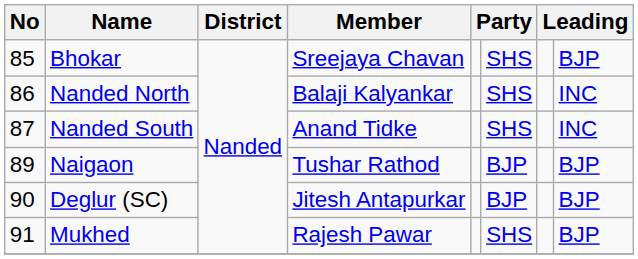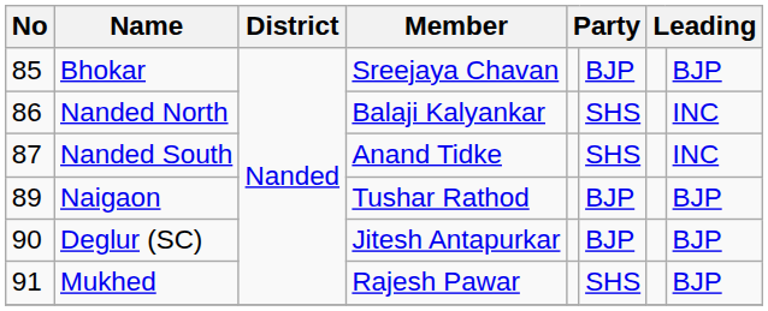Bhokar | column 6: SHS -> BJP
